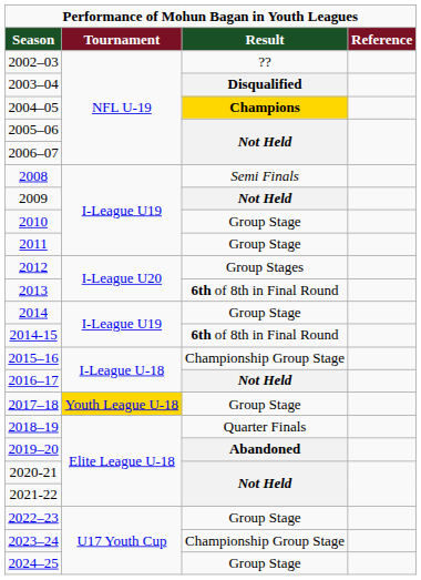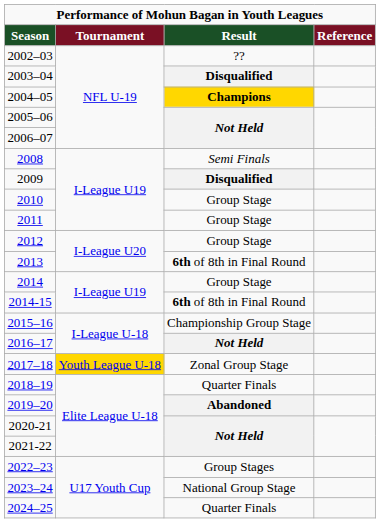2009 | Result: Not Held -> Disqualified
2012 | Result: Group Stages -> Group Stage
2017–18 | Result: Group Stage -> Zonal Group Stage
2022–23 | Result: Group Stage -> Group Stages
2023–24 | Result: Championship Group Stage -> National Group Stage
2024–25 | Result: Group Stage -> Quarter Finals
